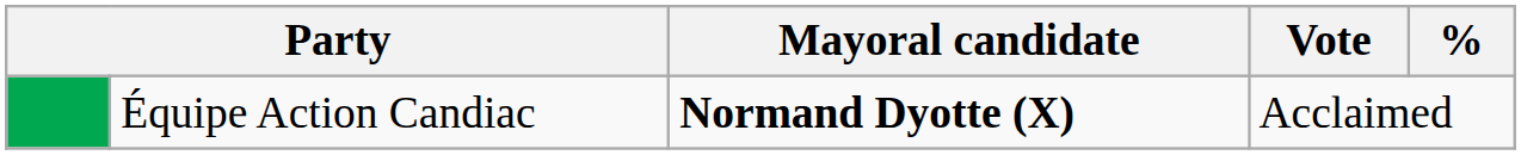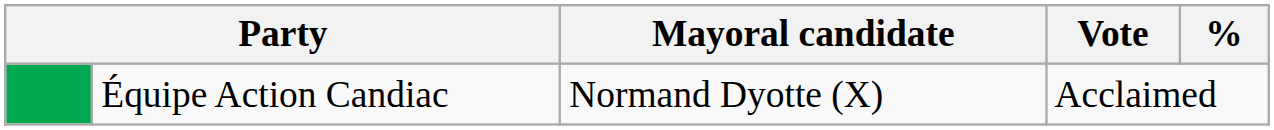Équipe Action Candiac | Mayoral candidate: bold -> normal
